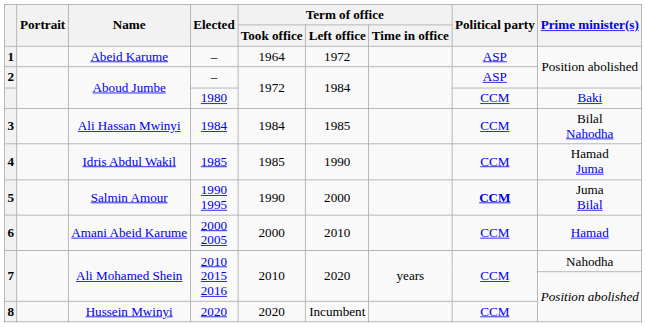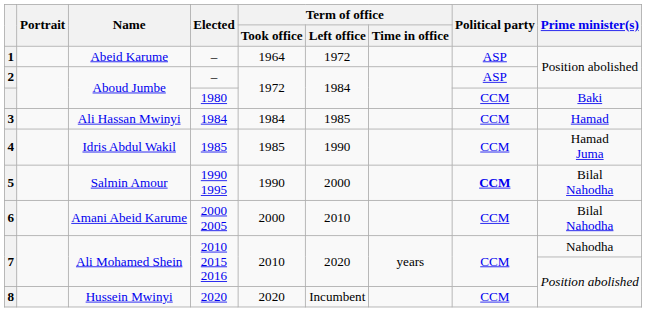3 | Prime minister(s): Bilal Nahodha -> Hamad
5 | Prime minister(s): Juma Bilal -> Bilal Nahodha
6 | Prime minister(s): Hamad -> Bilal Nahodha
